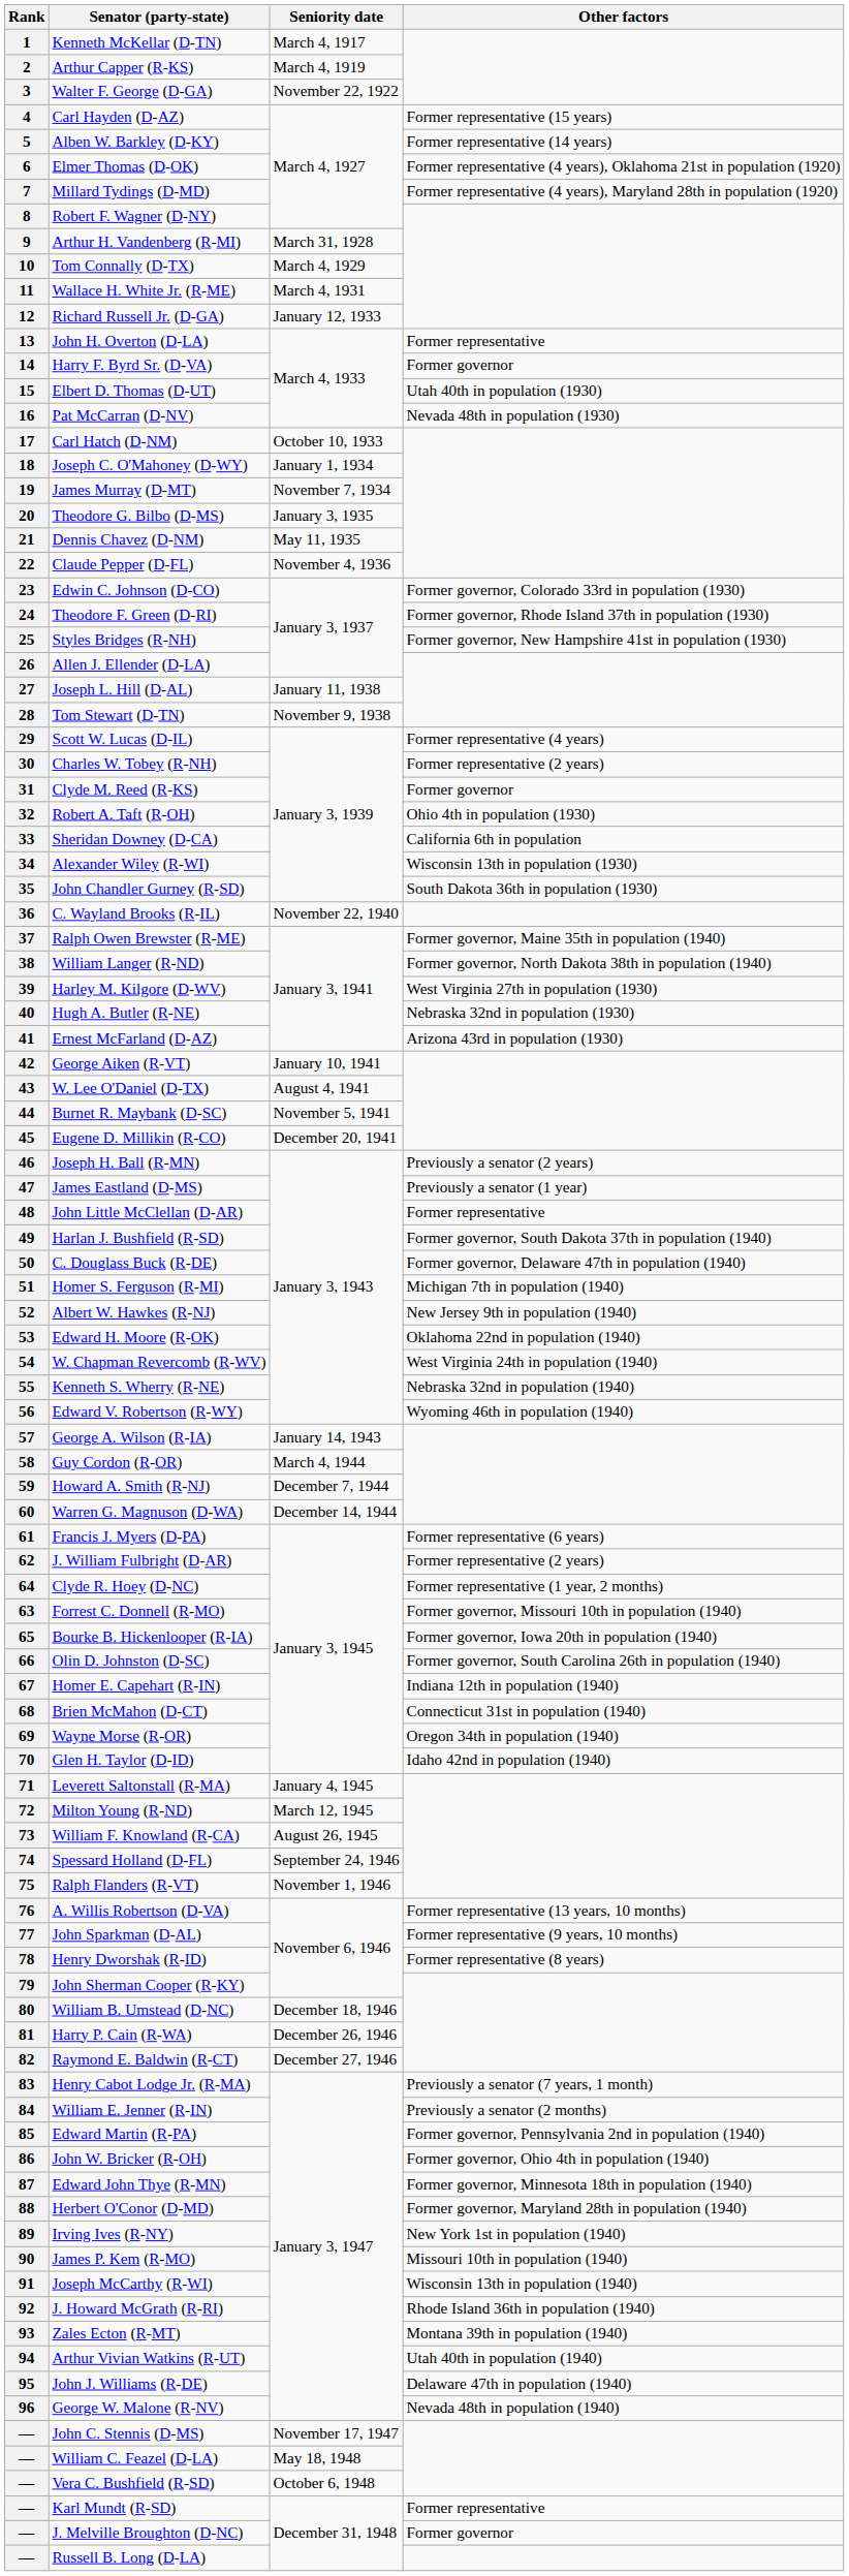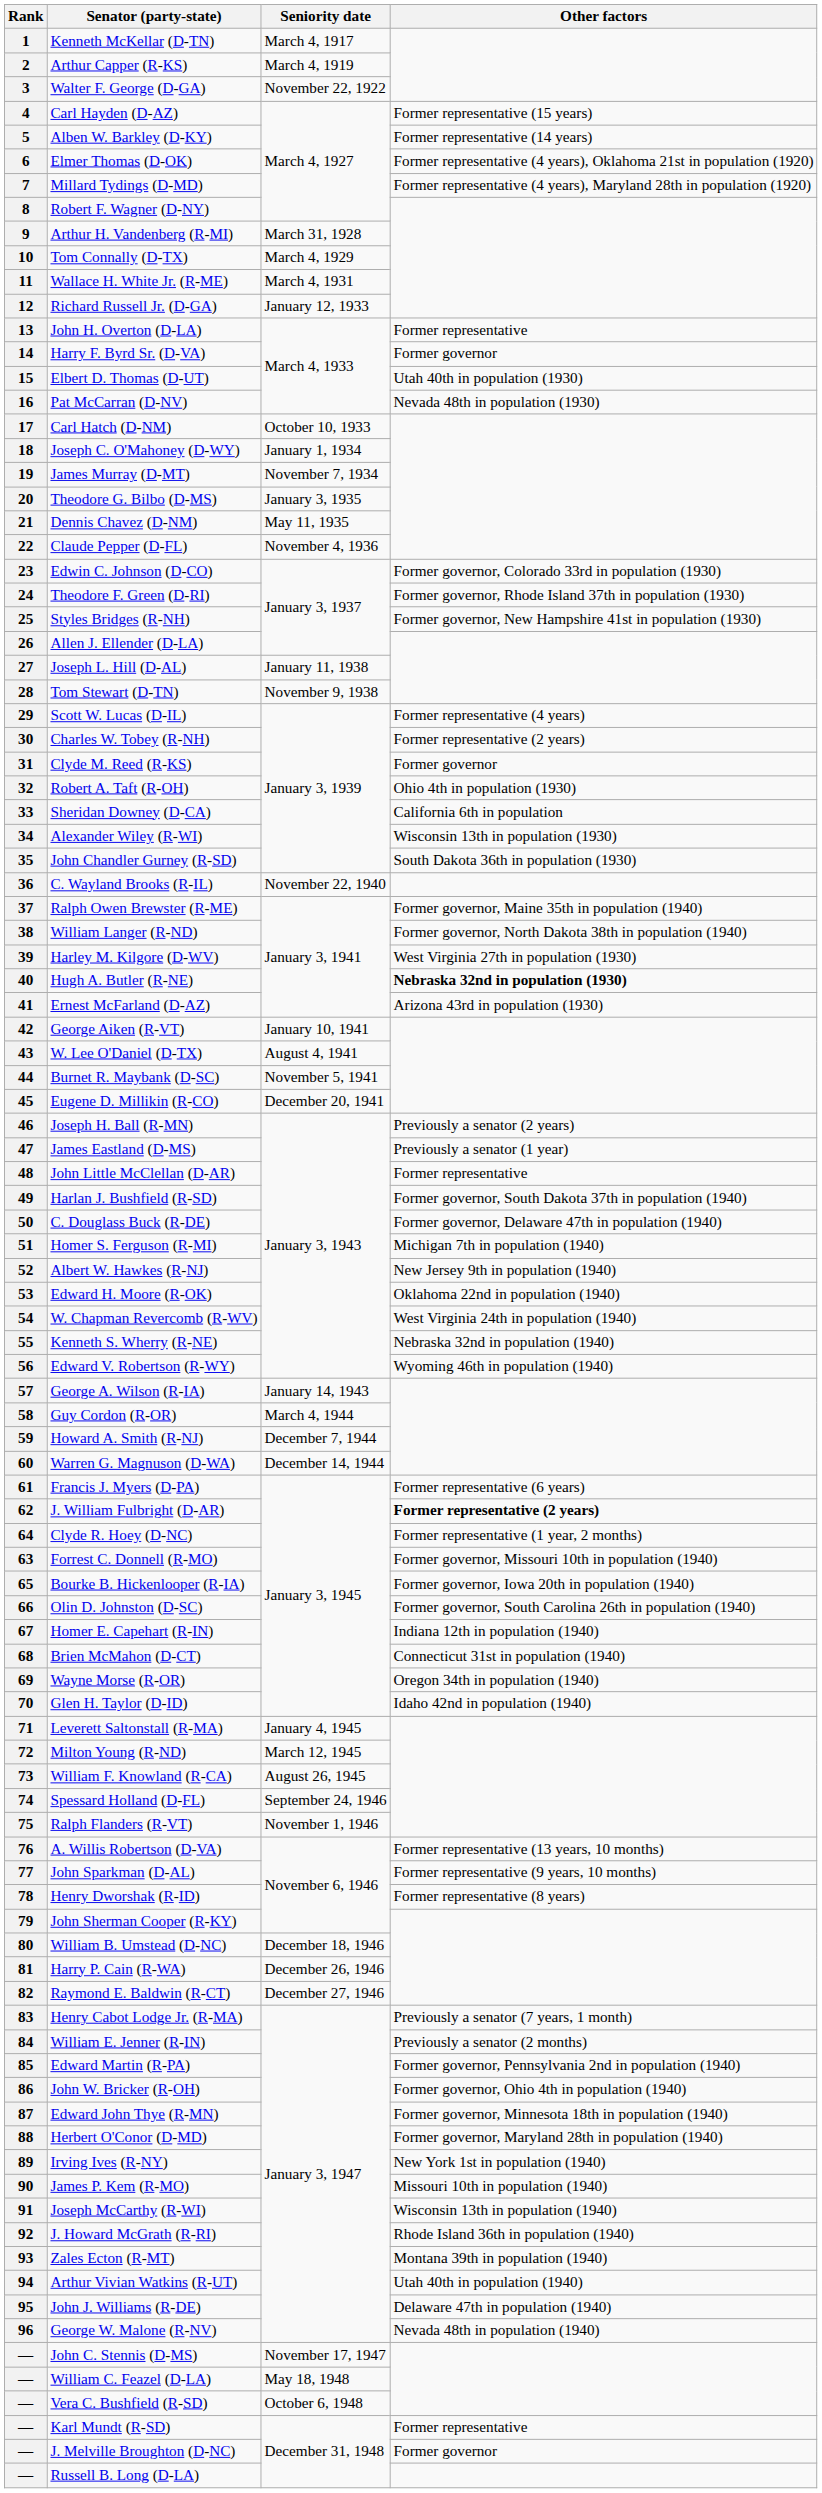40 | Other factors: normal -> bold
62 | Other factors: normal -> bold
